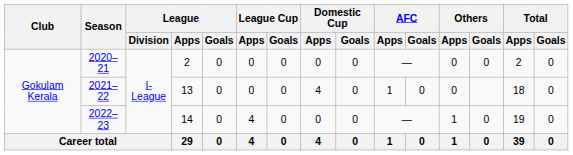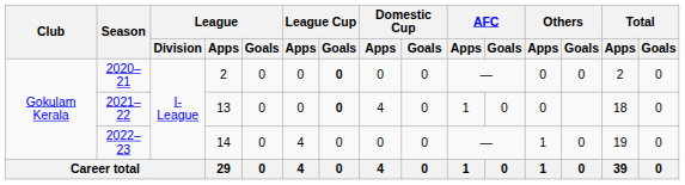2020–21 | League Cup / Goals: normal -> bold
2021–22 | League Cup / Goals: normal -> bold
